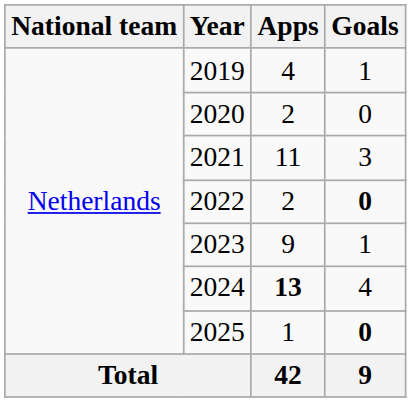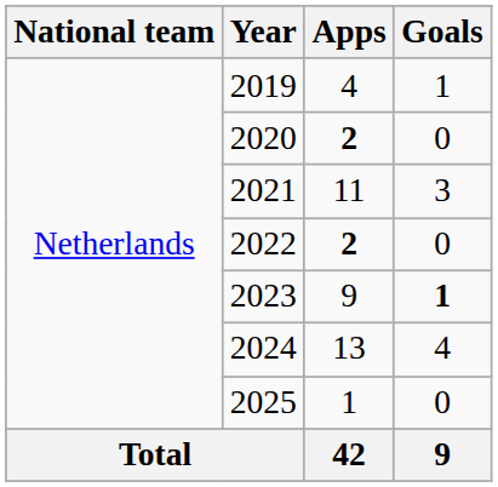2020 | Apps: normal -> bold
2022 | Apps: normal -> bold
2022 | Goals: bold -> normal
2023 | Goals: normal -> bold
2024 | Apps: bold -> normal
2025 | Goals: bold -> normal
